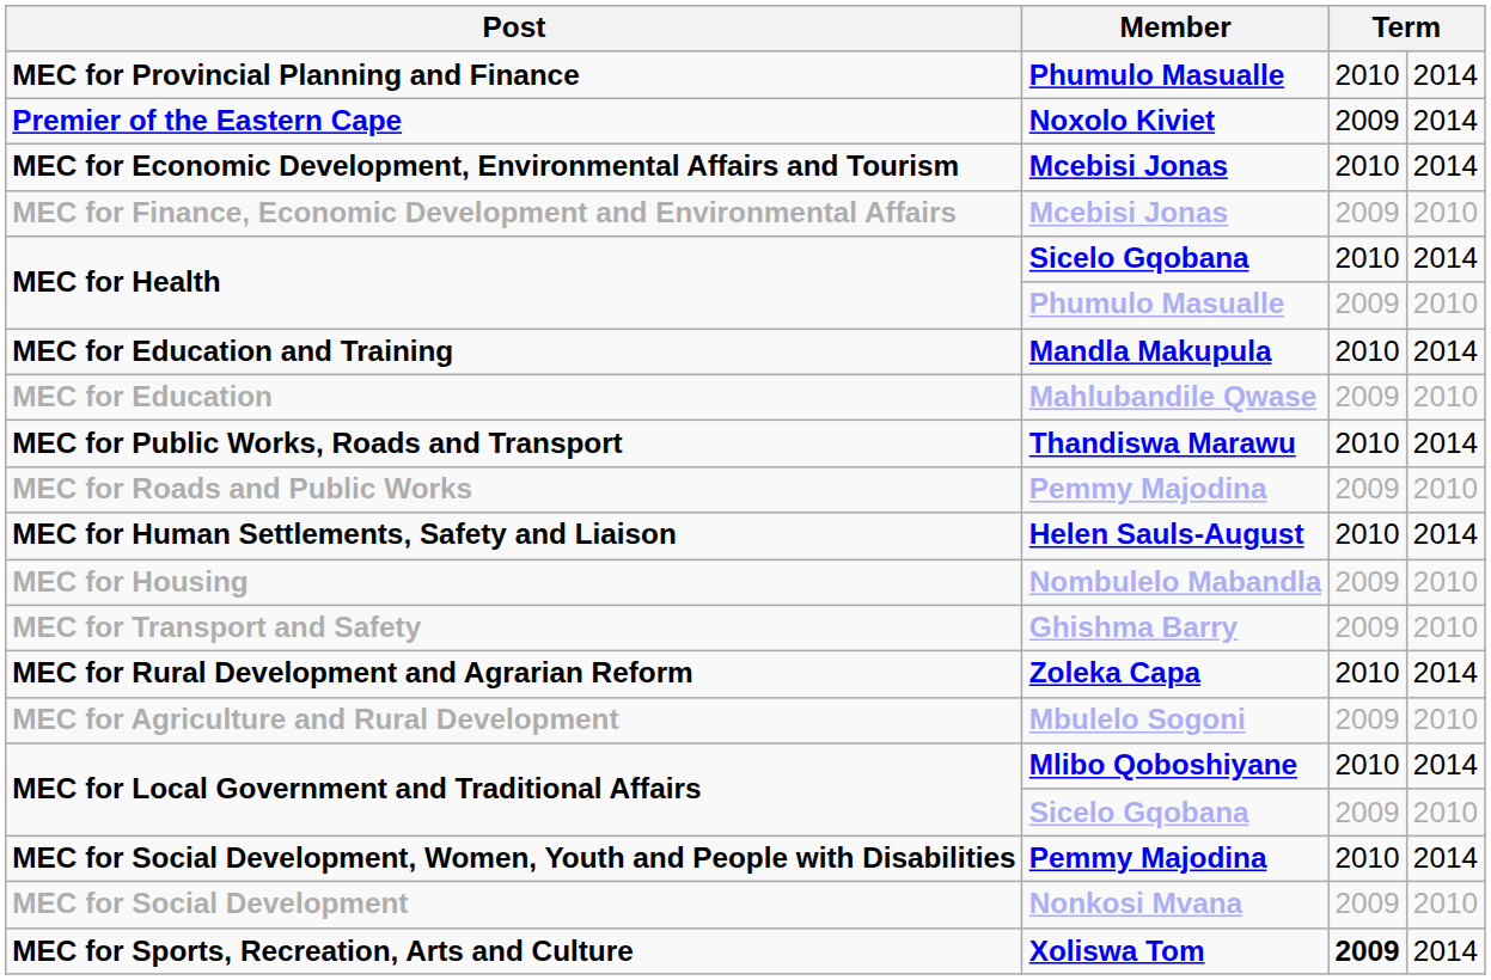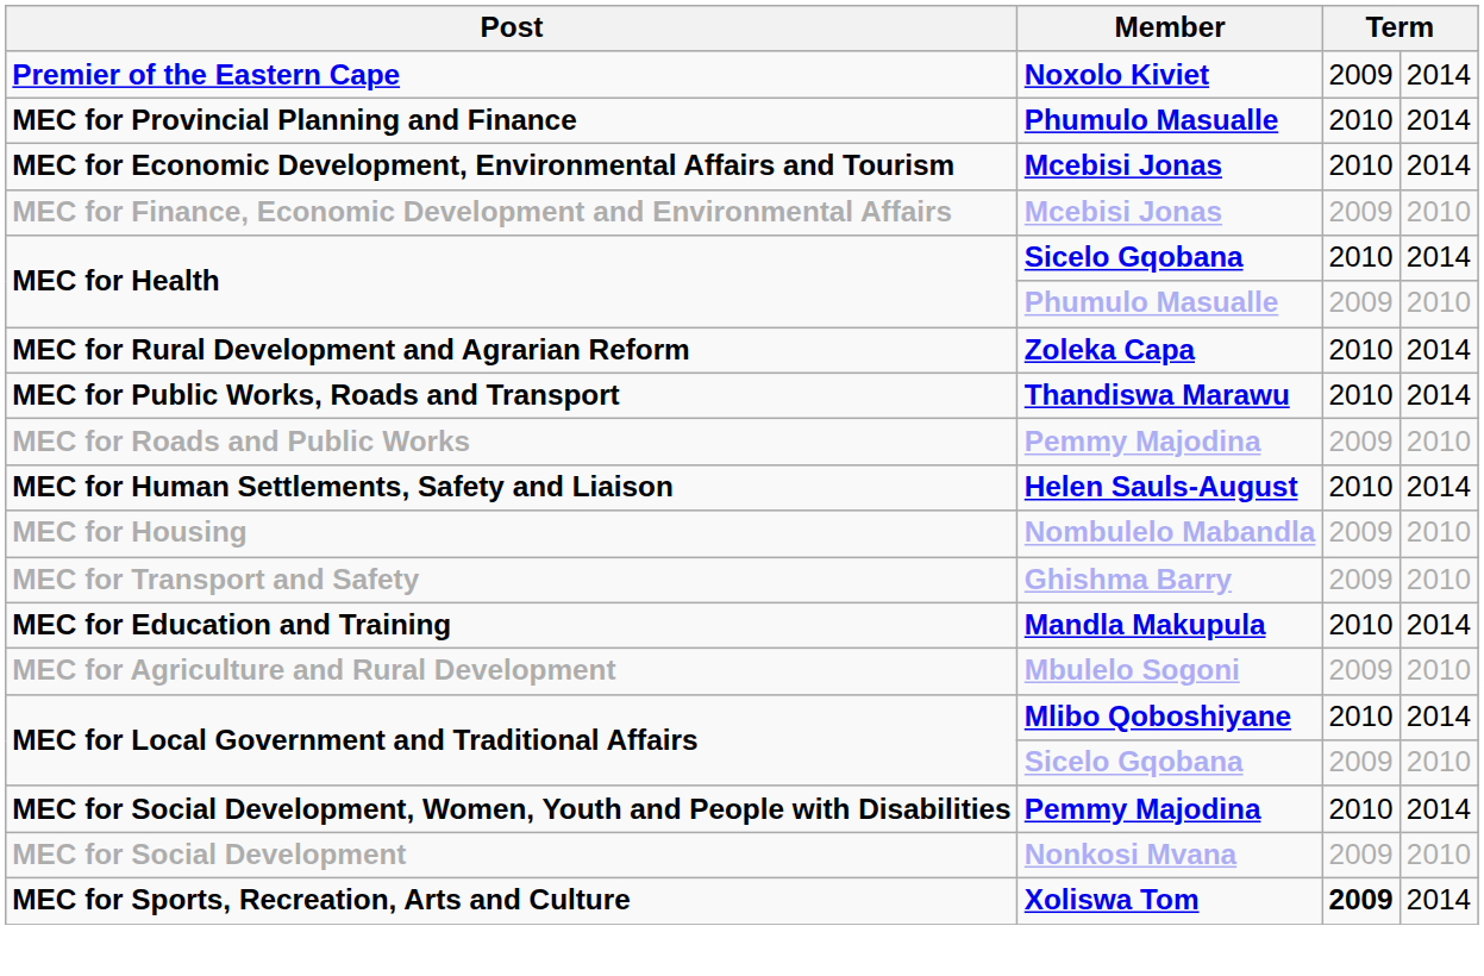rows swapped: Premier of the Eastern Cape <-> MEC for Provincial Planning and Finance
rows swapped: MEC for Education and Training <-> MEC for Rural Development and Agrarian Reform
- row: MEC for Education | Mahlubandile Qwase | 2009 | 2010
